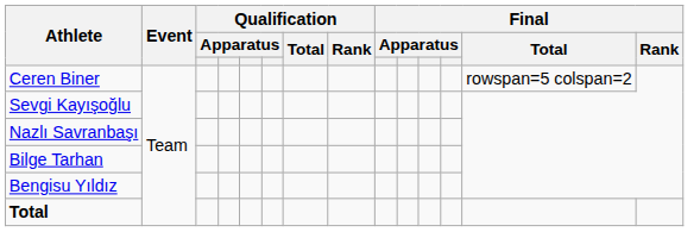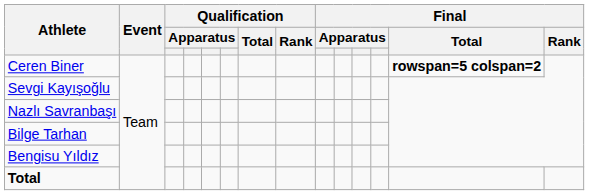Ceren Biner | Final / Total: normal -> bold
